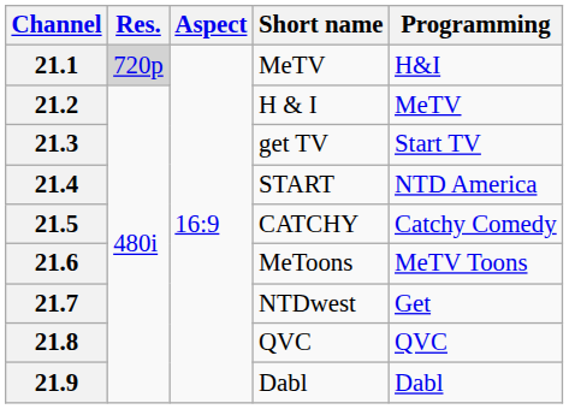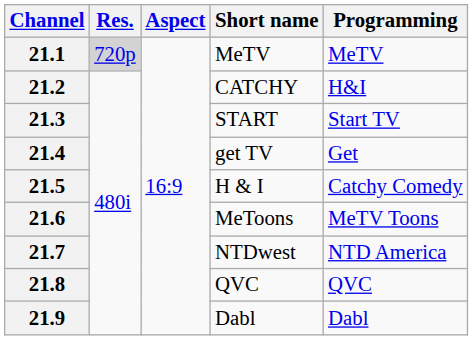21.1 | Programming: H&I -> MeTV
21.2 | Short name: H & I -> CATCHY
21.2 | Programming: MeTV -> H&I
21.3 | Short name: get TV -> START
21.4 | Short name: START -> get TV
21.4 | Programming: NTD America -> Get
21.5 | Short name: CATCHY -> H & I
21.7 | Programming: Get -> NTD America
